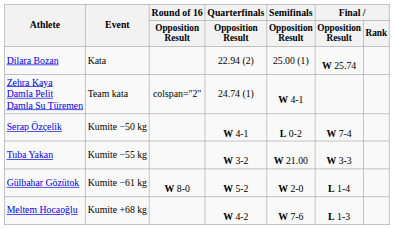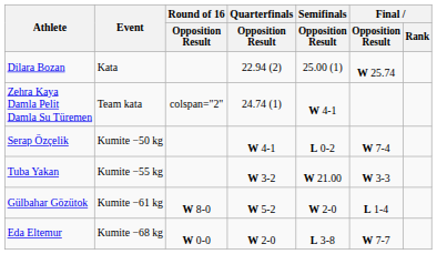+ row: Eda Eltemur | Kumite −68 kg | W 0-0 | W 2-0 | L 3-8 | W 7-7
- row: Meltem Hocaoğlu | Kumite +68 kg | W 4-2 | W 7-6 | L 1-3
